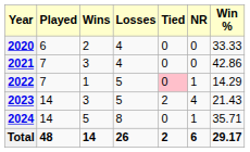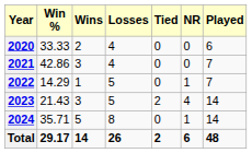columns swapped: Played <-> Win %
2022 | Tied: pink background -> no background
